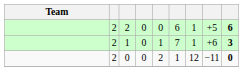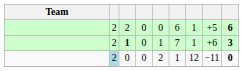row 3 | column 3: normal -> bold
row 4 | column 2: no background -> lightblue background
